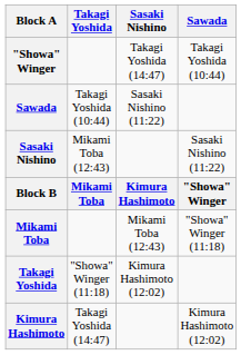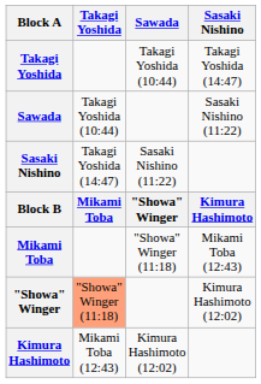columns swapped: Sawada <-> Sasaki Nishino
row 2 | Block A: "Showa" Winger -> Takagi Yoshida
row 4 | Takagi Yoshida: Mikami Toba (12:43) -> Takagi Yoshida (14:47)
row 7 | Block A: Takagi Yoshida -> "Showa" Winger
row 7 | Takagi Yoshida: no background -> lightsalmon background
row 8 | Takagi Yoshida: Takagi Yoshida (14:47) -> Mikami Toba (12:43)
